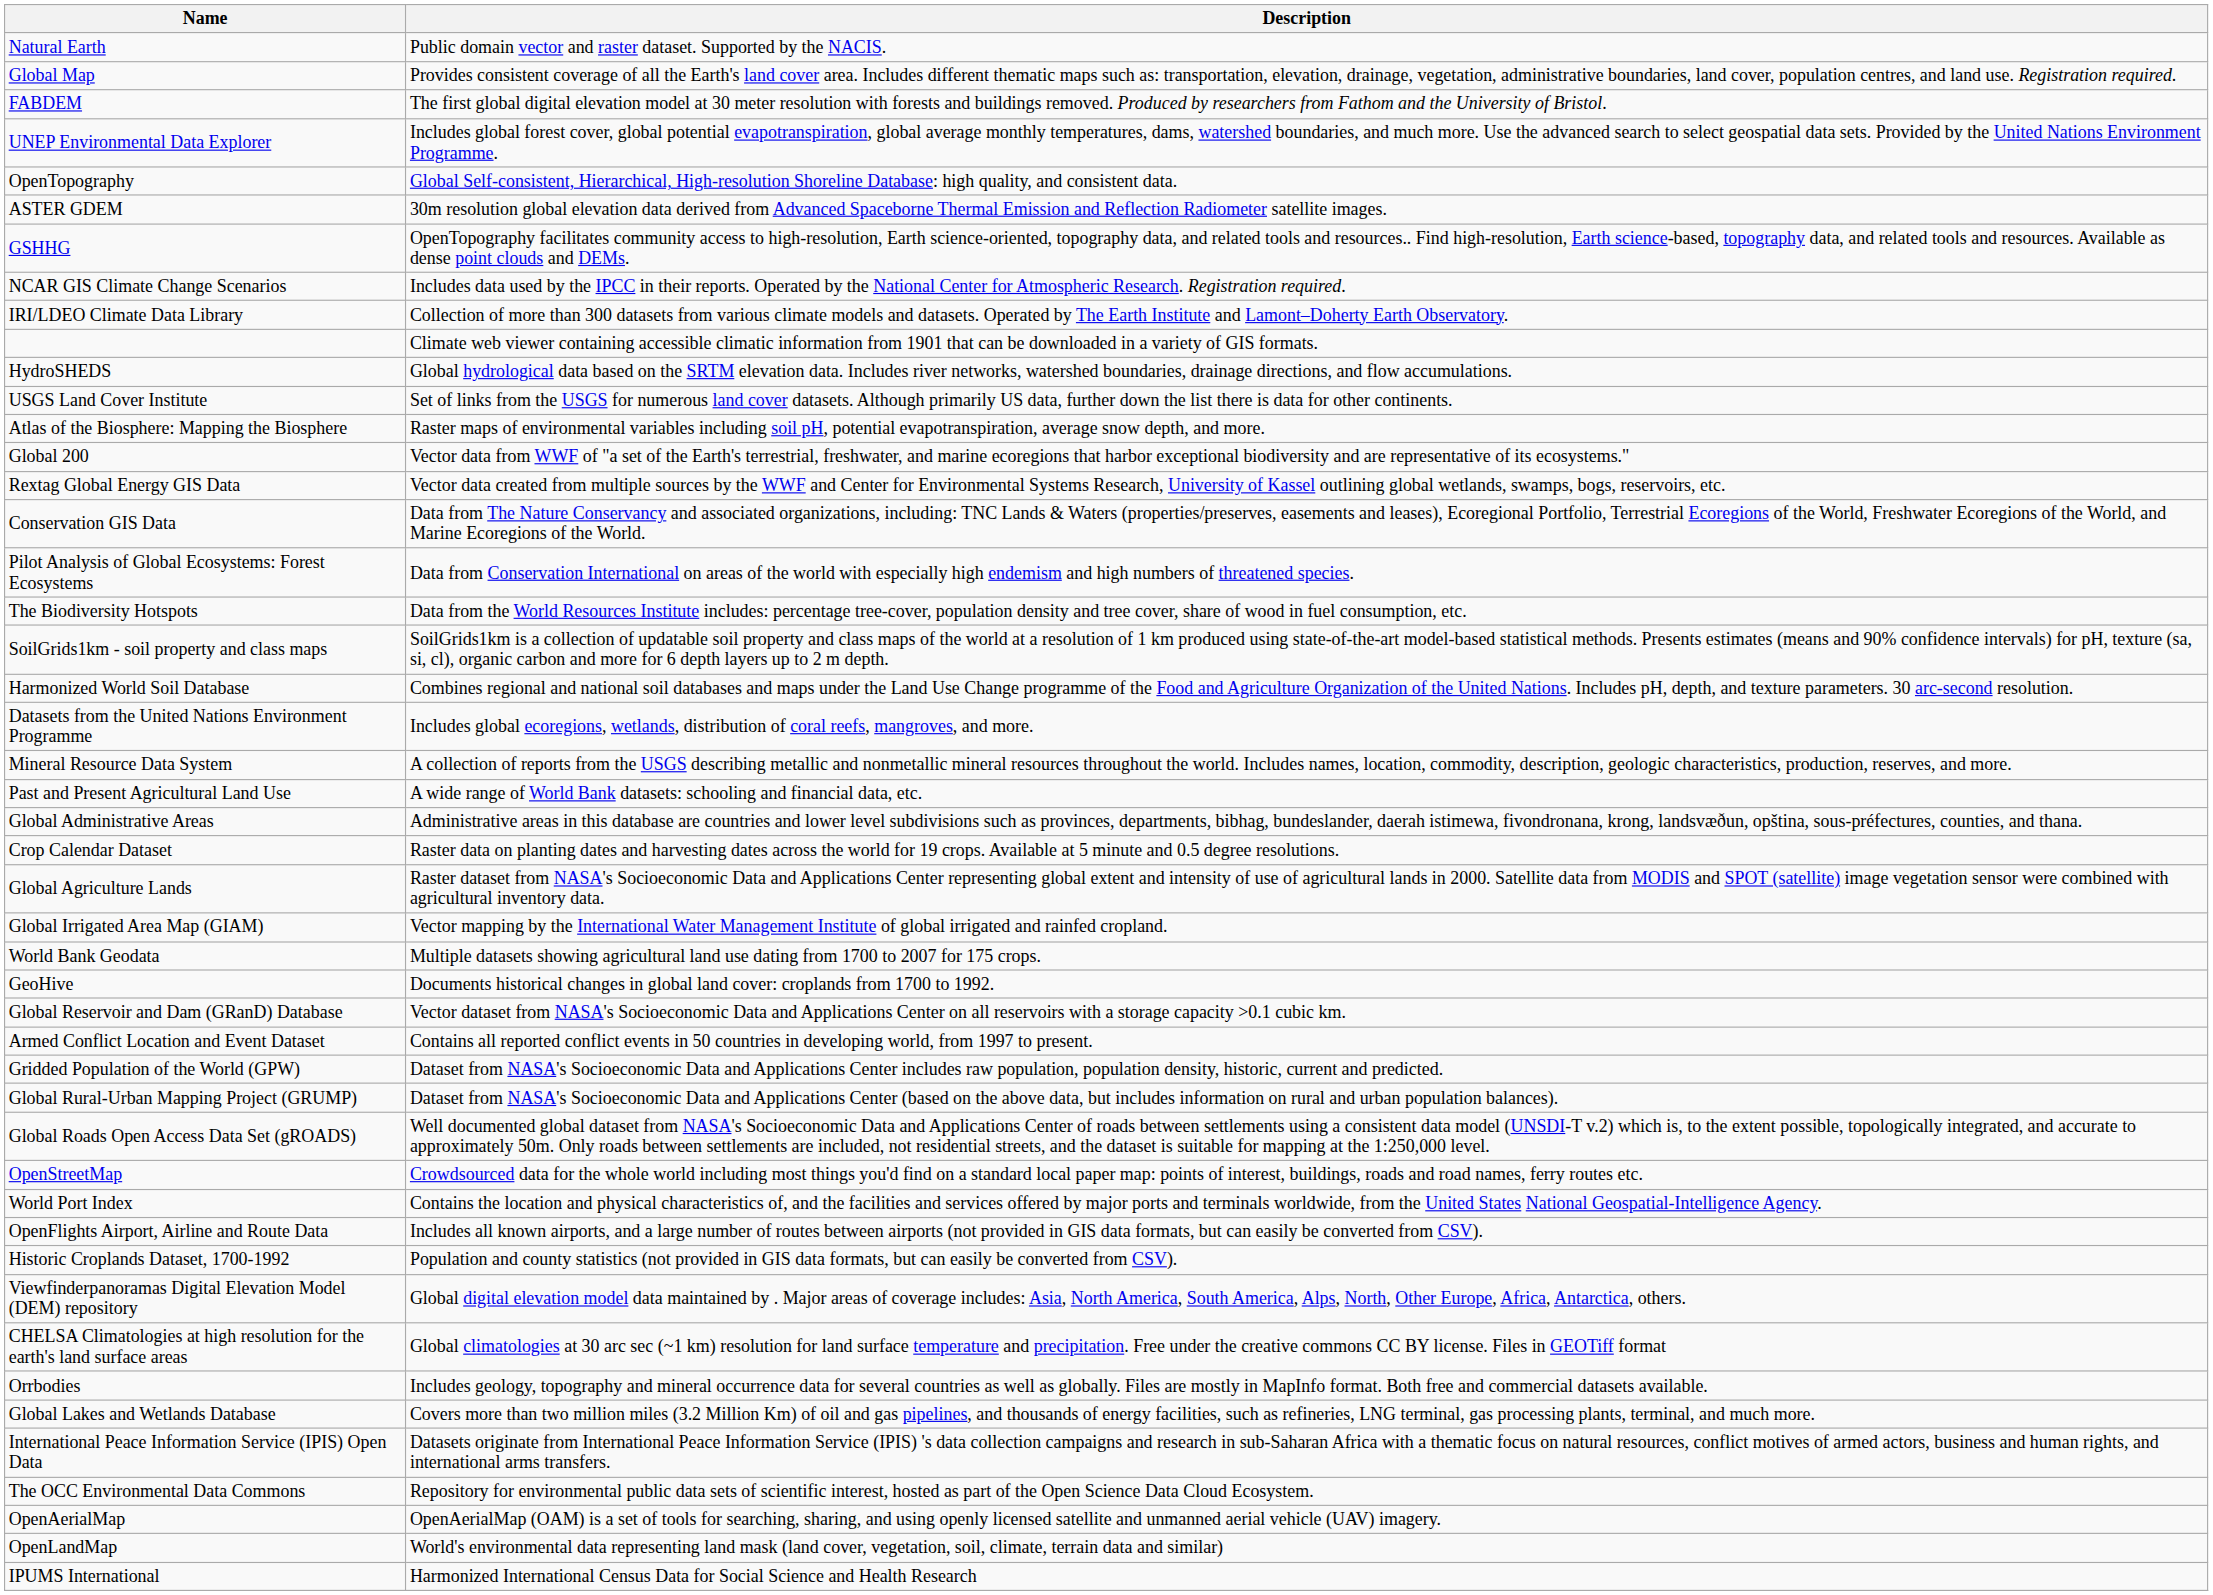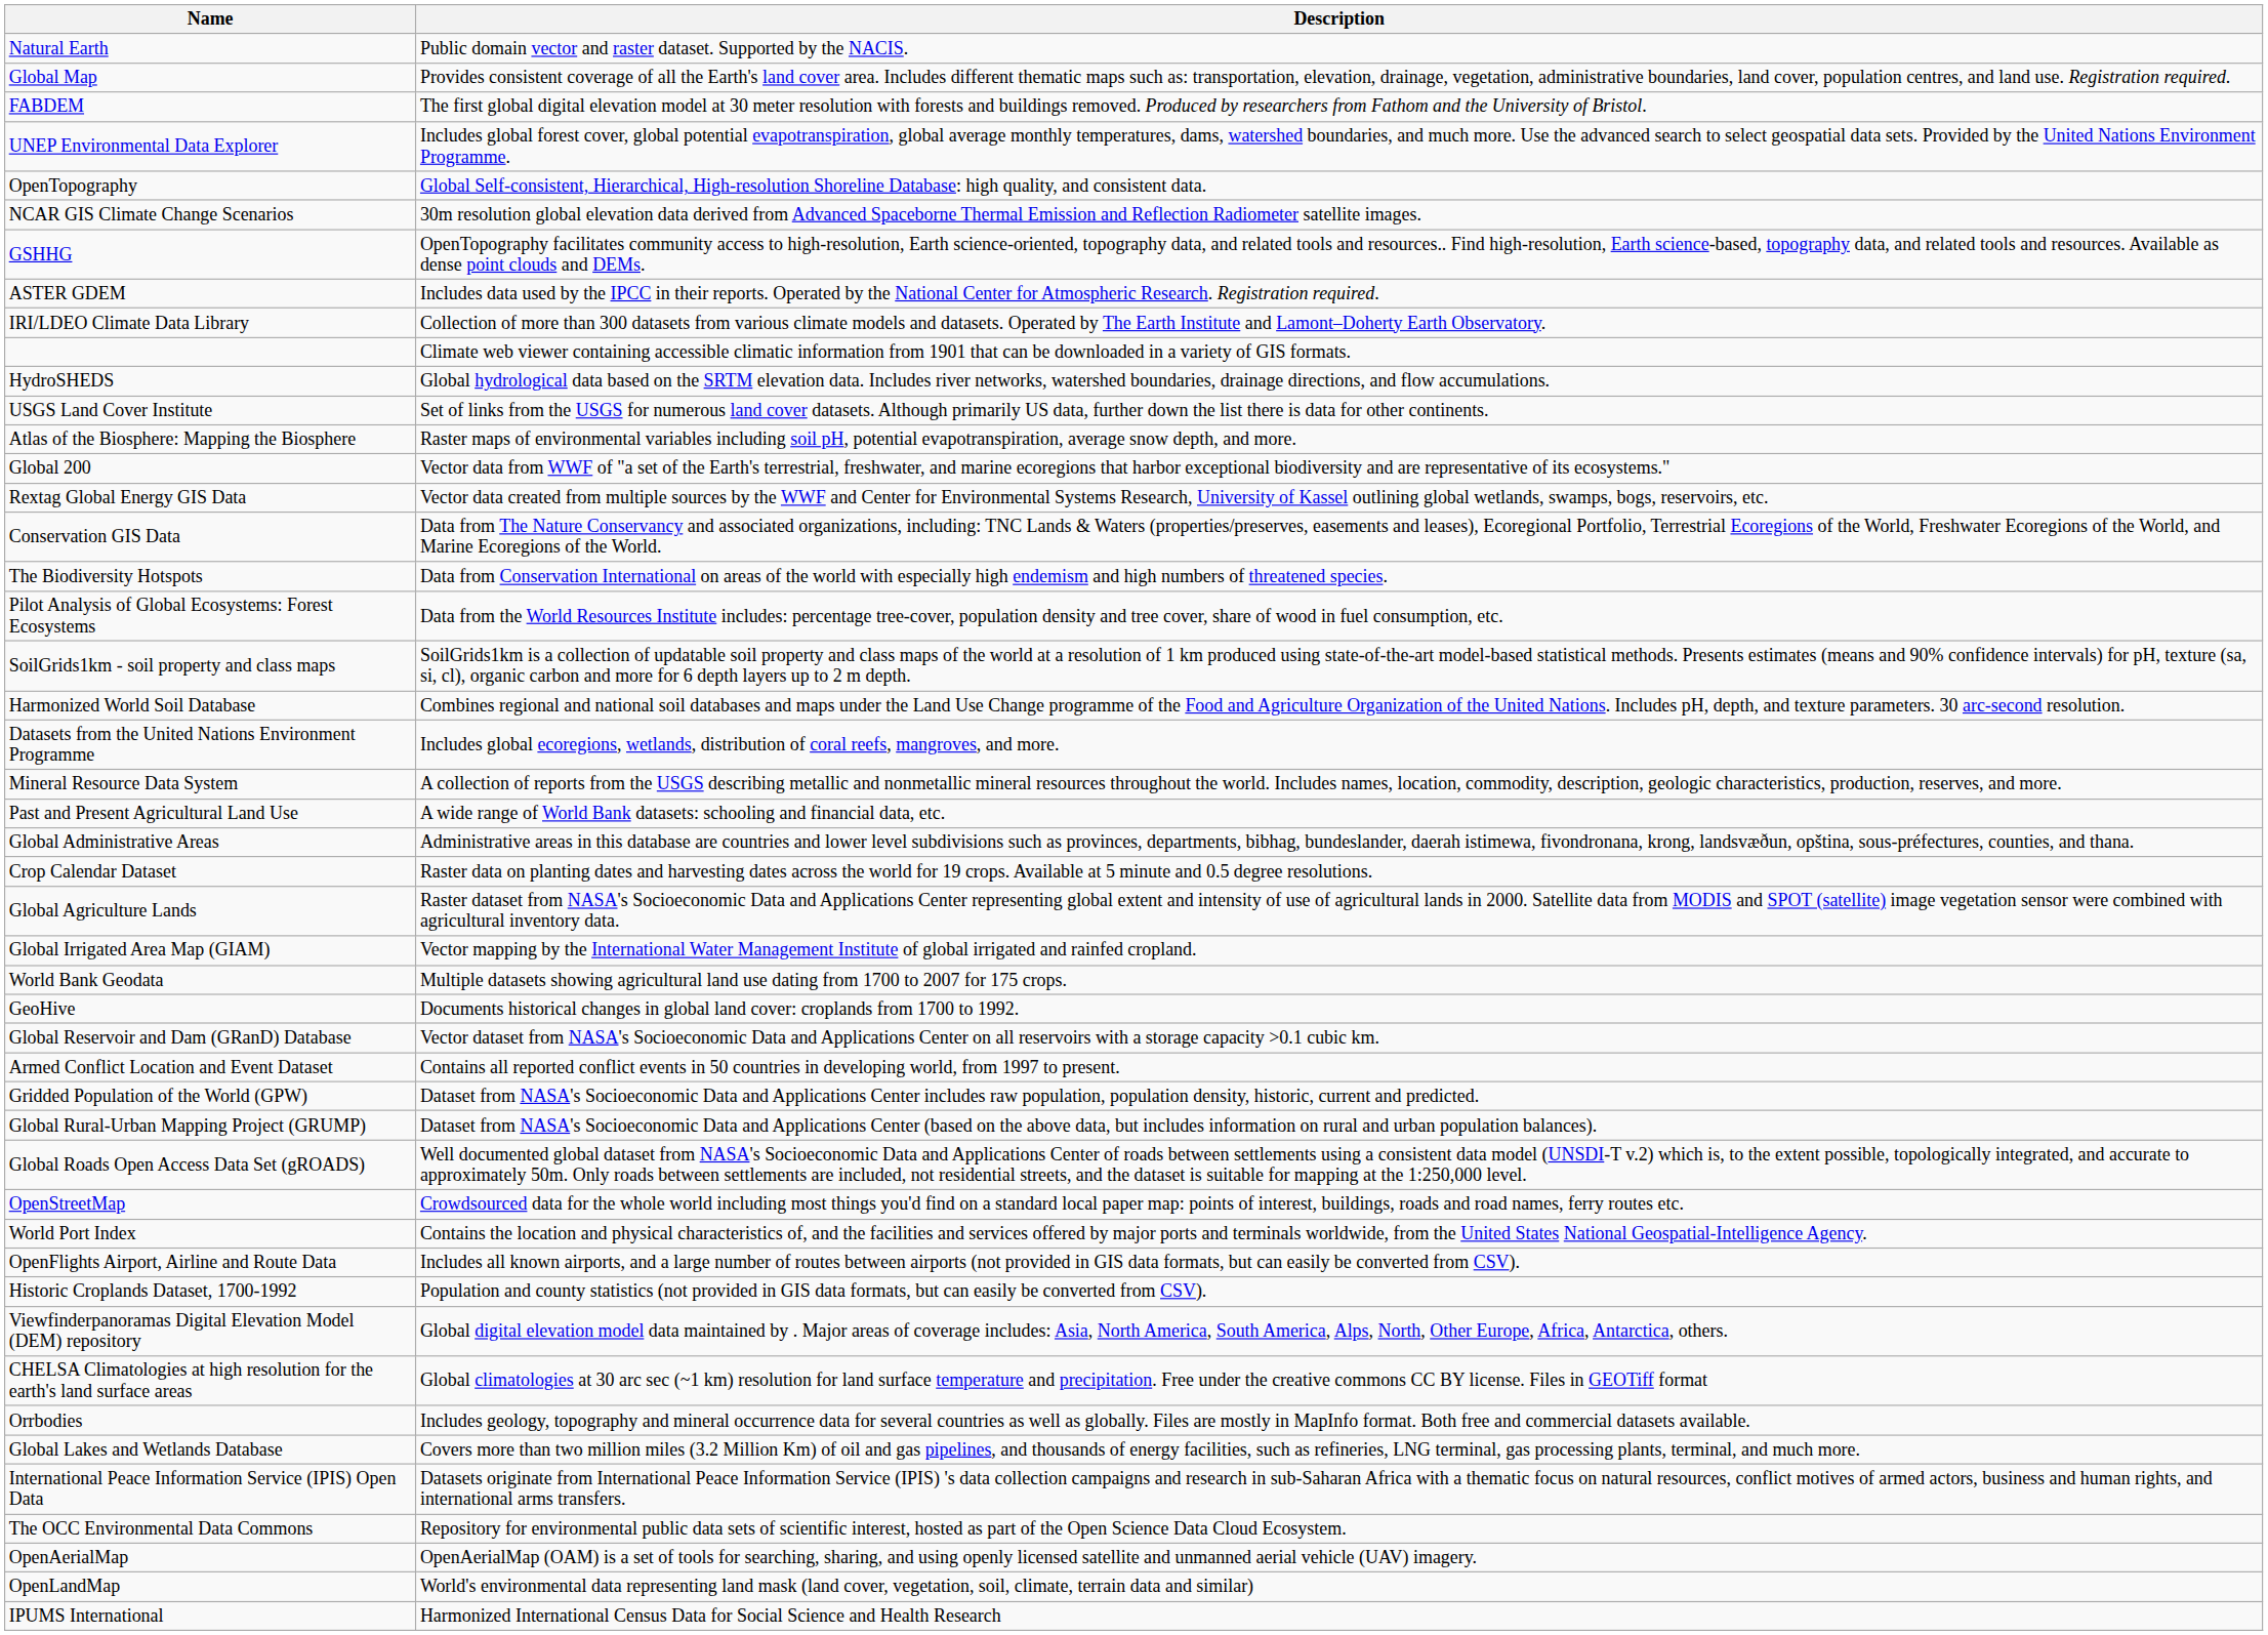row 7 | Name: ASTER GDEM -> NCAR GIS Climate Change Scenarios
row 9 | Name: NCAR GIS Climate Change Scenarios -> ASTER GDEM
row 18 | Name: Pilot Analysis of Global Ecosystems: Forest Ecosystems -> The Biodiversity Hotspots
row 19 | Name: The Biodiversity Hotspots -> Pilot Analysis of Global Ecosystems: Forest Ecosystems
